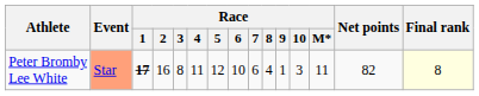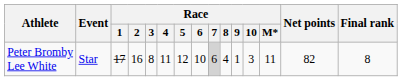Peter Bromby Lee White | Event: lightsalmon background -> no background
Peter Bromby Lee White | Race / 1: bold -> normal
Peter Bromby Lee White | Race / 7: no background -> lightgrey background
Peter Bromby Lee White | Final rank: lightyellow background -> no background
